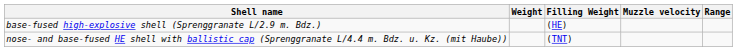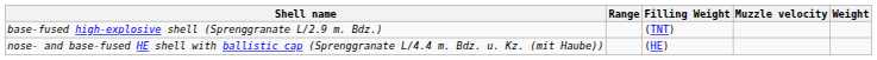columns swapped: Weight <-> Range
row 2 | Filling Weight: (HE) -> (TNT)
row 3 | Filling Weight: (TNT) -> (HE)
